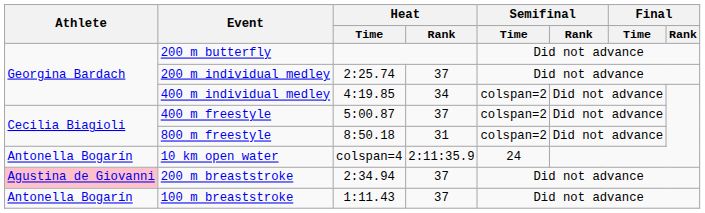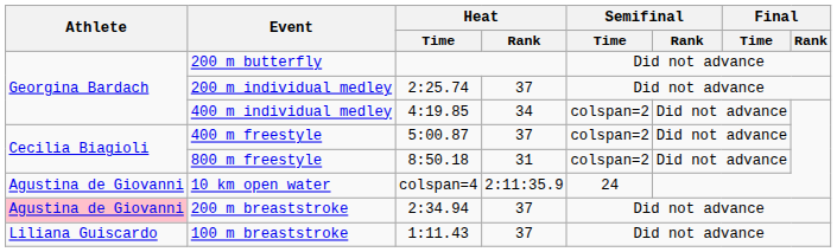10 km open water | Athlete: Antonella Bogarín -> Agustina de Giovanni
100 m breaststroke | Athlete: Antonella Bogarín -> Liliana Guiscardo
